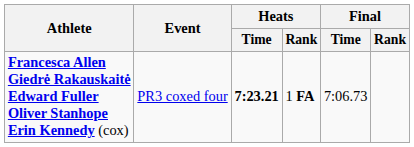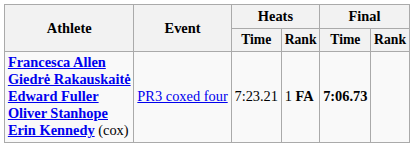row 3 | Heats / Time: bold -> normal
row 3 | Final / Time: normal -> bold
